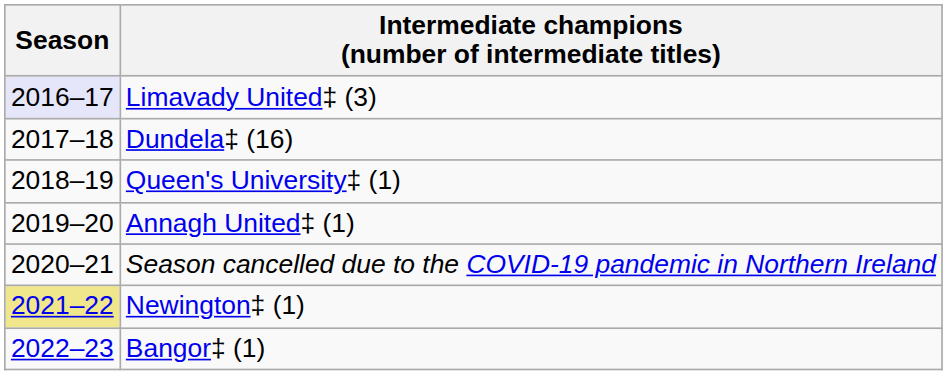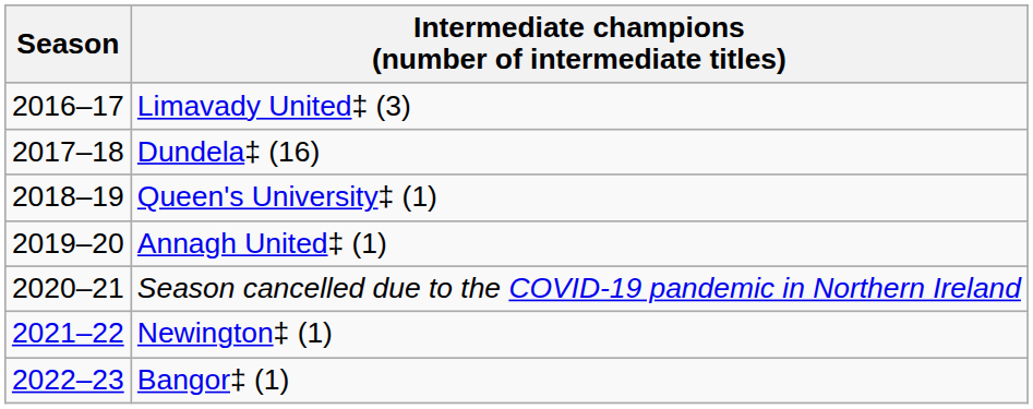Limavady United‡ (3) | Season: lavender background -> no background
Newington‡ (1) | Season: khaki background -> no background
